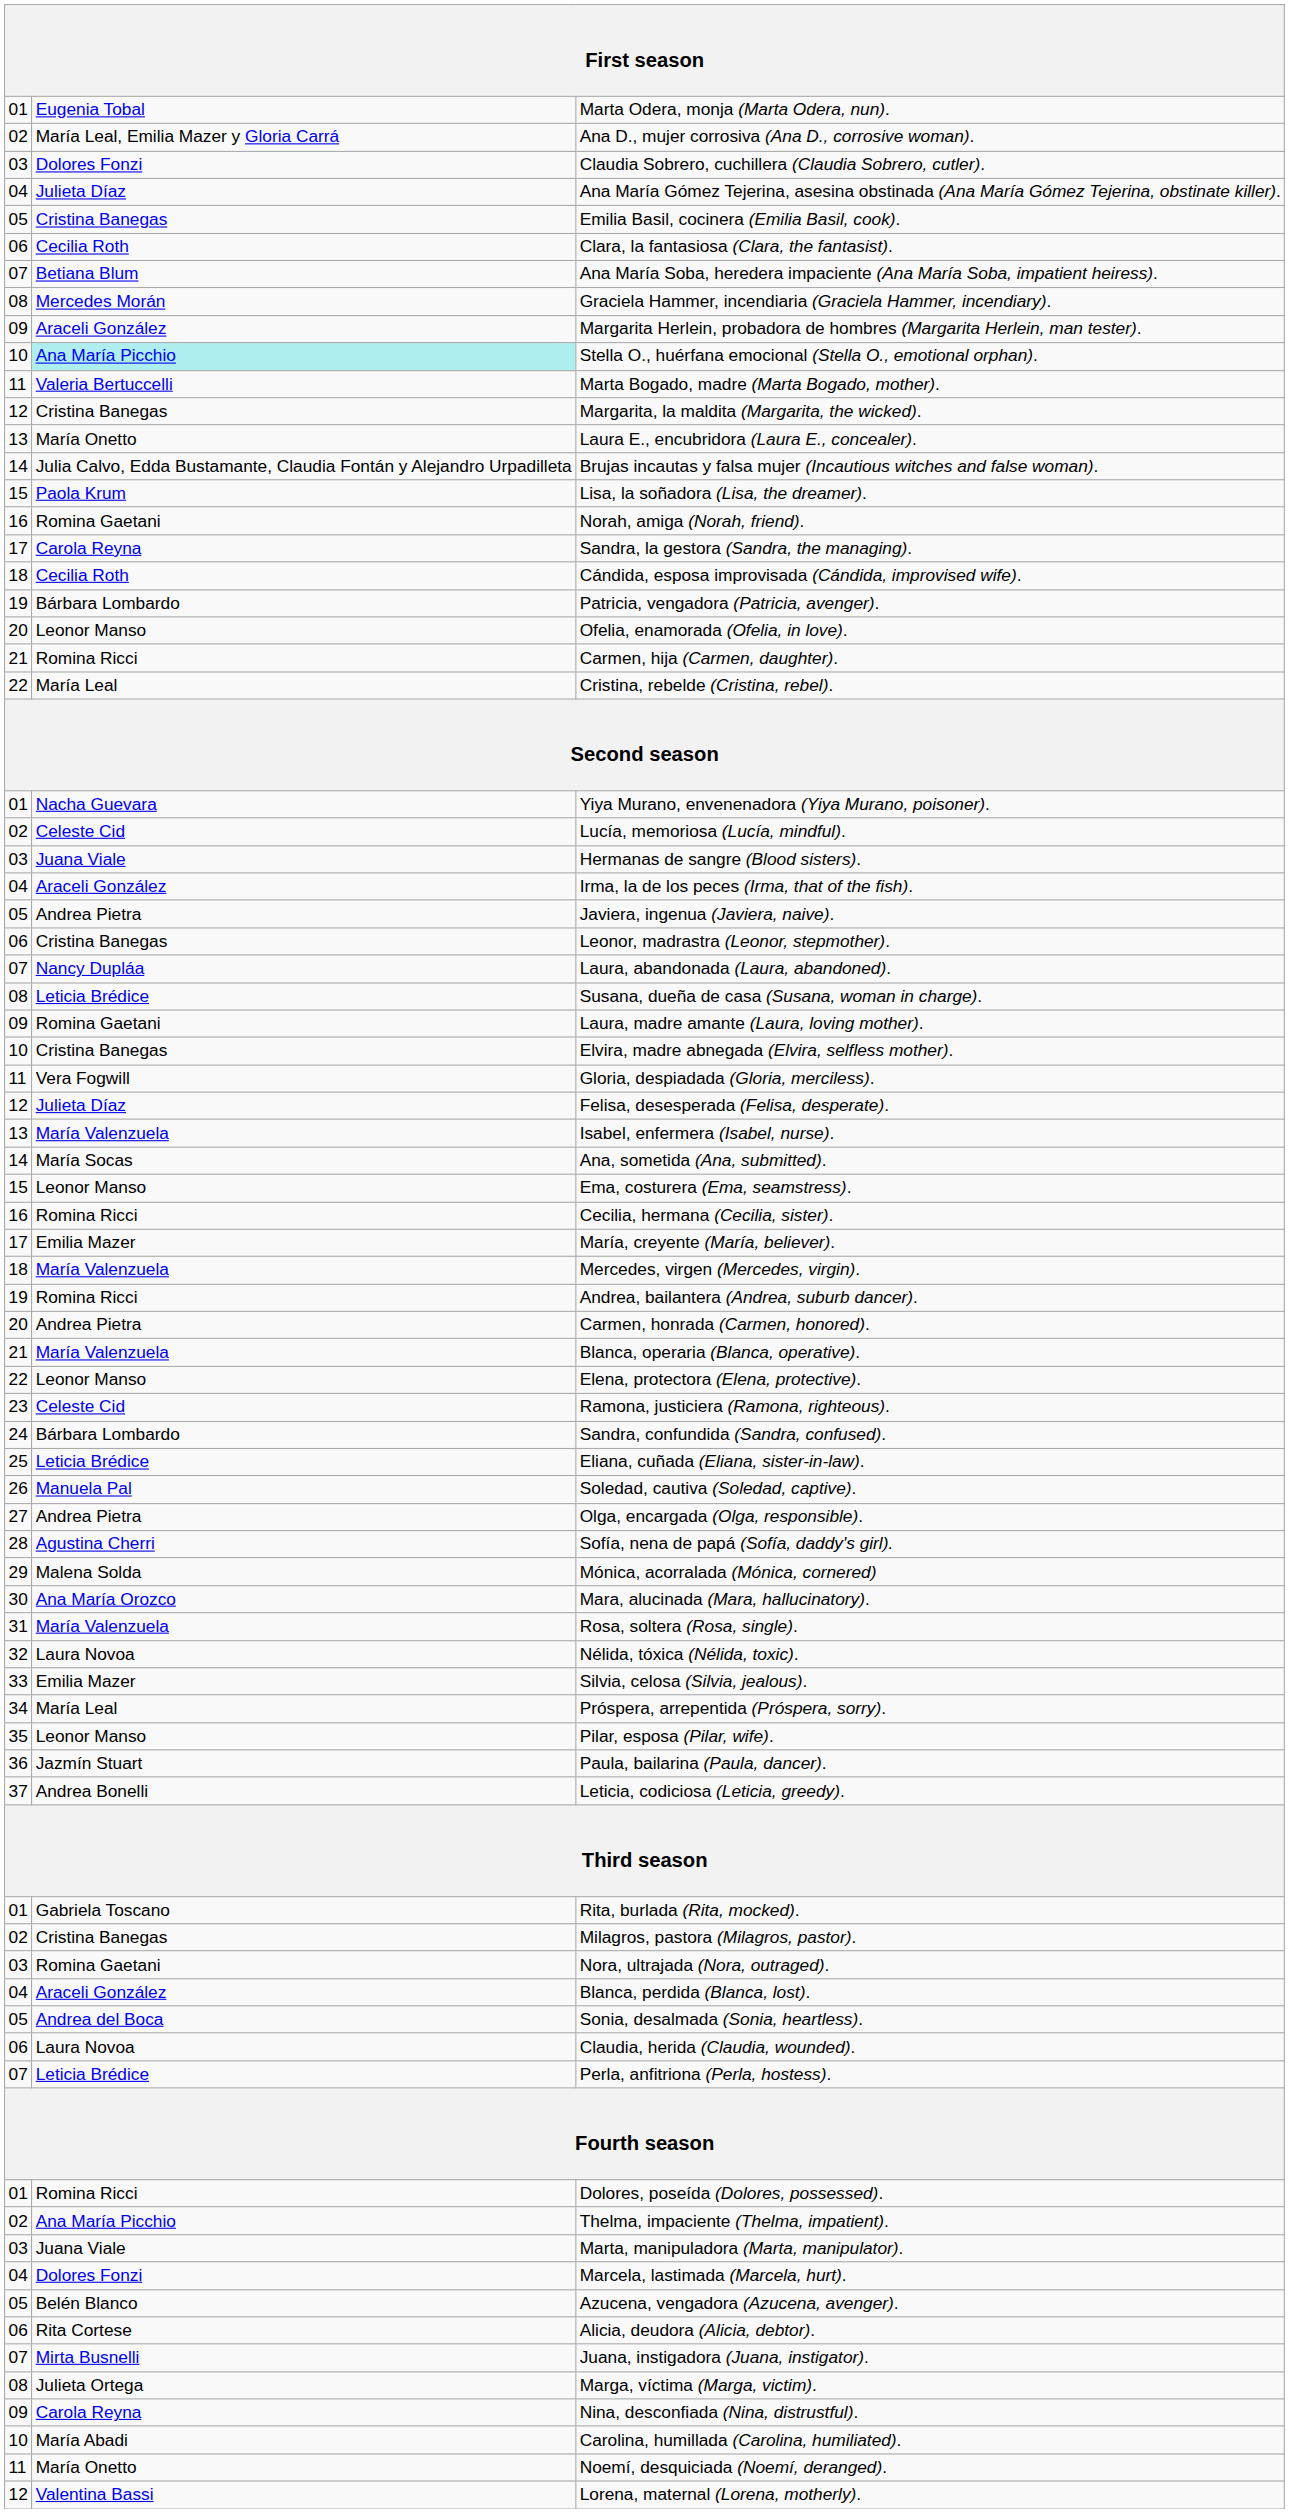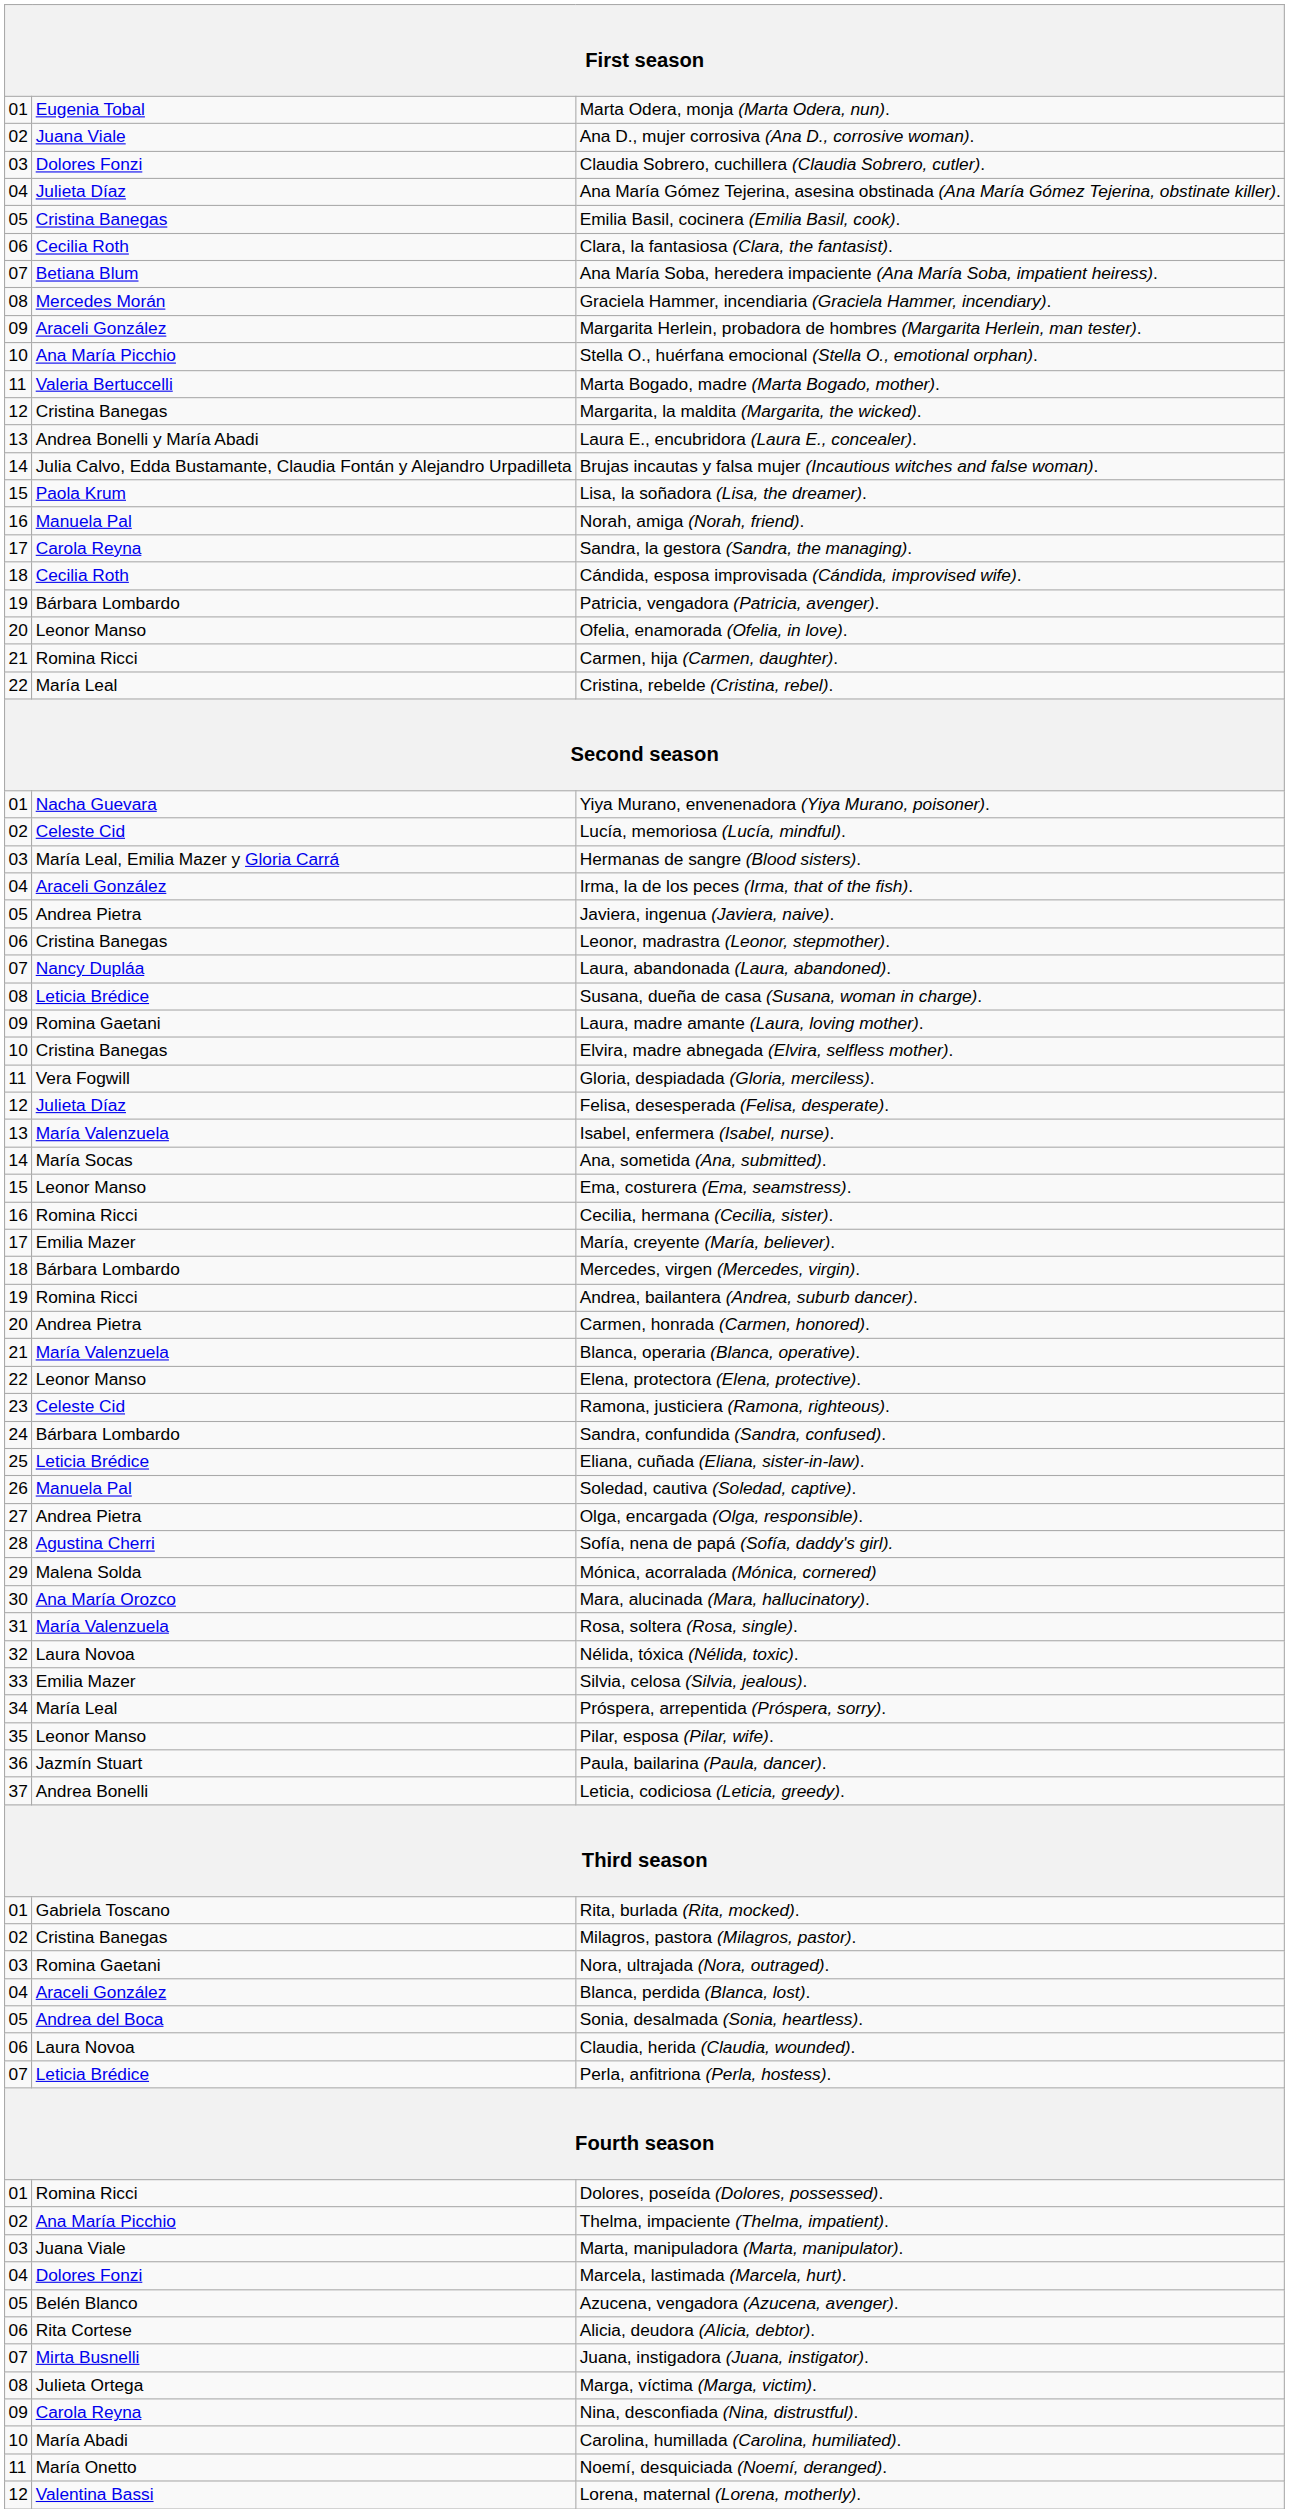Ana D., mujer corrosiva (Ana D., corrosive woman). | column 2: María Leal, Emilia Mazer y Gloria Carrá -> Juana Viale
Stella O., huérfana emocional (Stella O., emotional orphan). | column 2: paleturquoise background -> no background
Laura E., encubridora (Laura E., concealer). | column 2: María Onetto -> Andrea Bonelli y María Abadi
Norah, amiga (Norah, friend). | column 2: Romina Gaetani -> Manuela Pal
Hermanas de sangre (Blood sisters). | column 2: Juana Viale -> María Leal, Emilia Mazer y Gloria Carrá
Mercedes, virgen (Mercedes, virgin). | column 2: María Valenzuela -> Bárbara Lombardo
